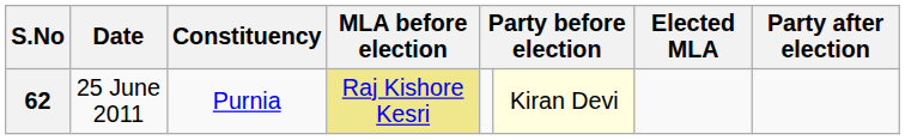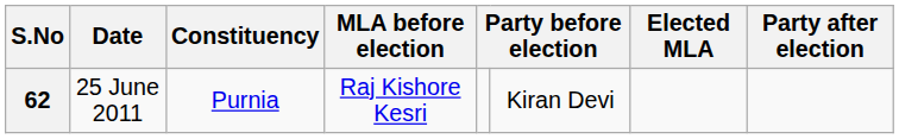62 | MLA before election: khaki background -> no background
62 | column 6: lightyellow background -> no background
